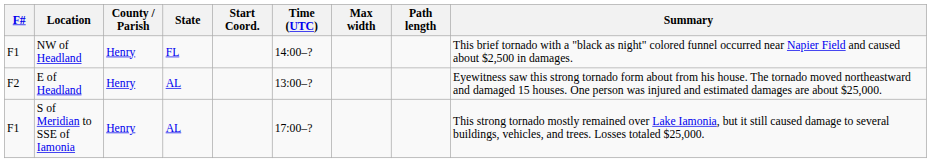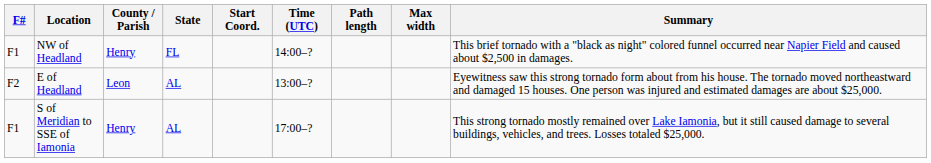columns swapped: Path length <-> Max width
E of Headland | County / Parish: Henry -> Leon
